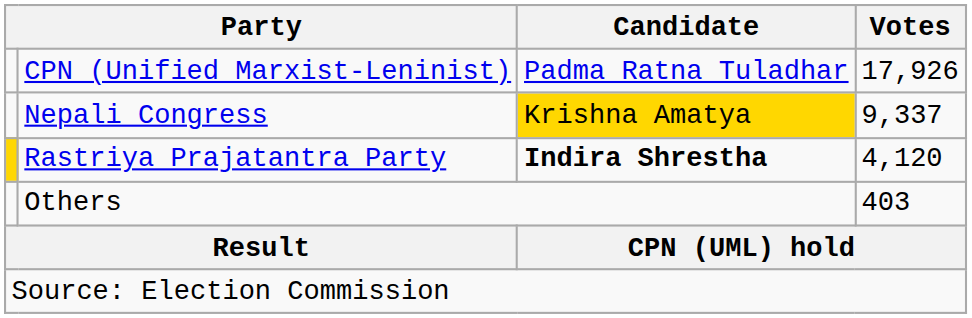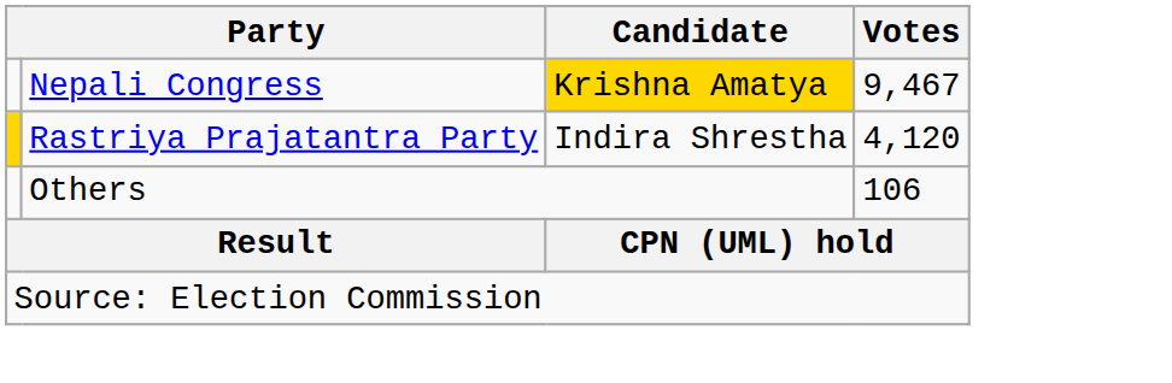- row: CPN (Unified Marxist-Leninist) | Padma Ratna Tuladhar | 17,926
Nepali Congress | Votes: 9,337 -> 9,467
Rastriya Prajatantra Party | Candidate: bold -> normal
Others | Votes: 403 -> 106
